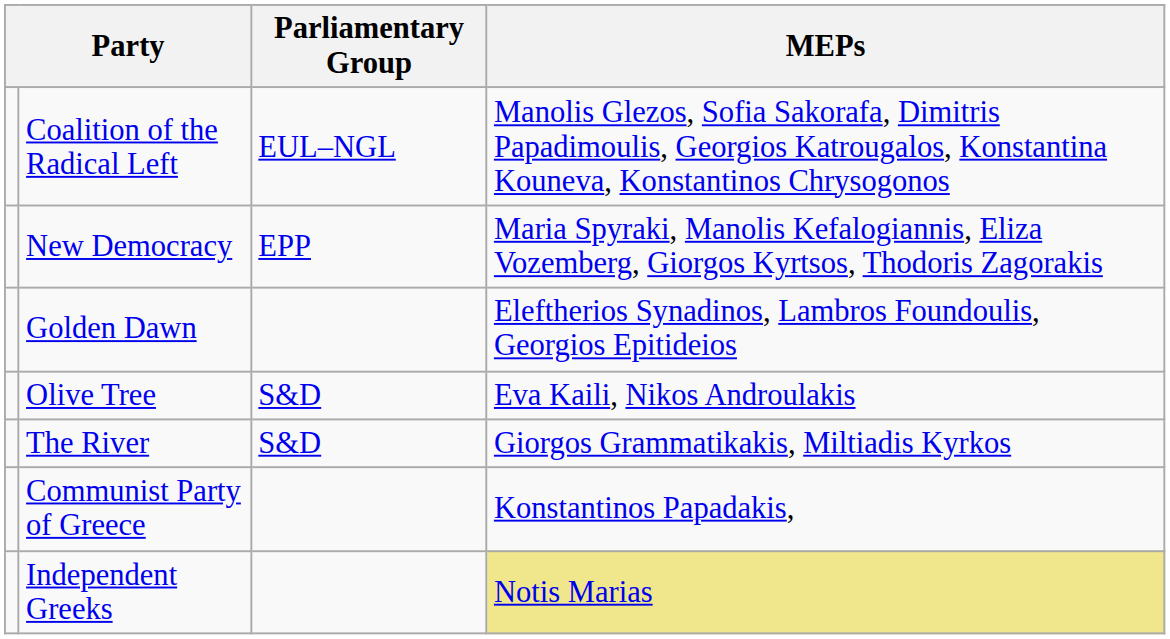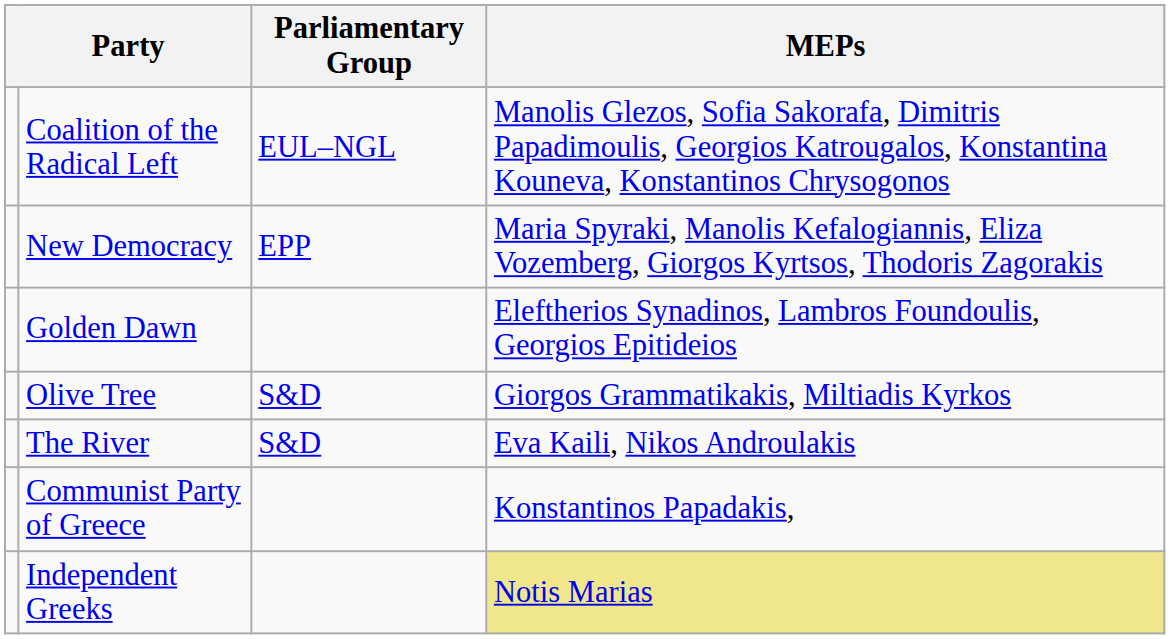Olive Tree | MEPs: Eva Kaili, Nikos Androulakis -> Giorgos Grammatikakis, Miltiadis Kyrkos
The River | MEPs: Giorgos Grammatikakis, Miltiadis Kyrkos -> Eva Kaili, Nikos Androulakis
